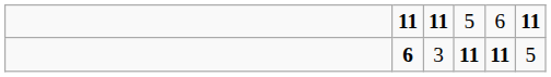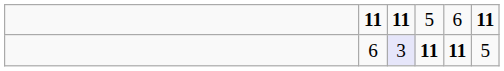row 2 | column 2: bold -> normal
row 2 | column 3: no background -> lavender background
